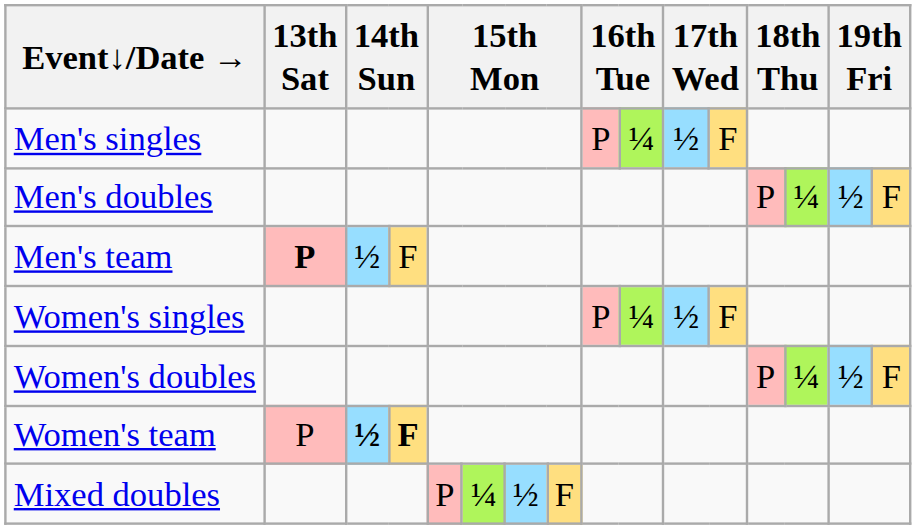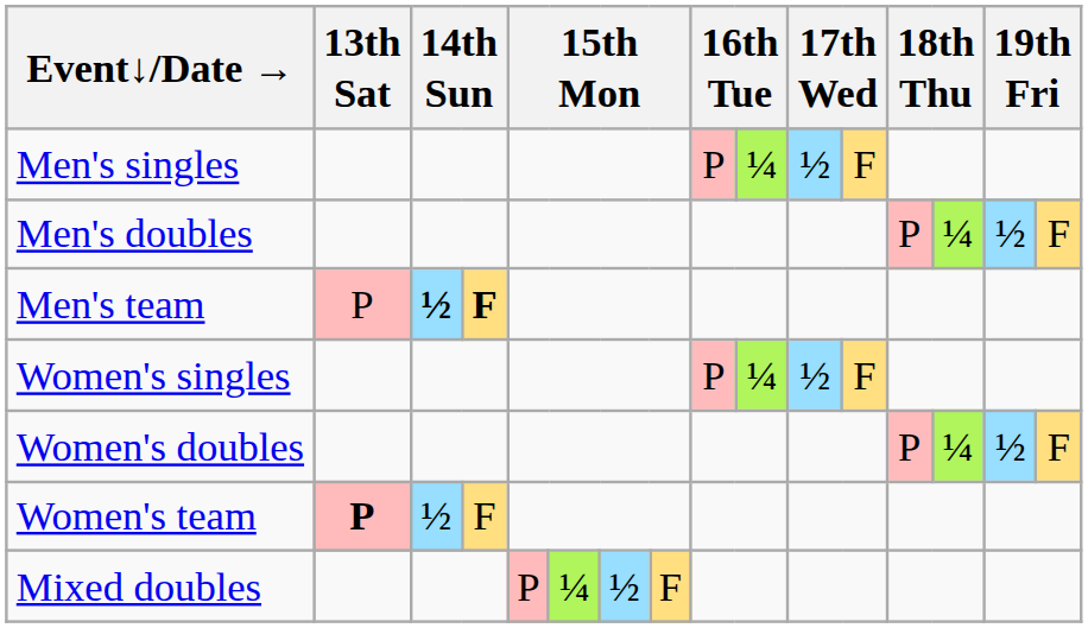Men's team | 13th Sat: bold -> normal
Men's team | column 3: normal -> bold
Men's team | column 4: normal -> bold
Women's team | 13th Sat: normal -> bold
Women's team | column 3: bold -> normal
Women's team | column 4: bold -> normal
